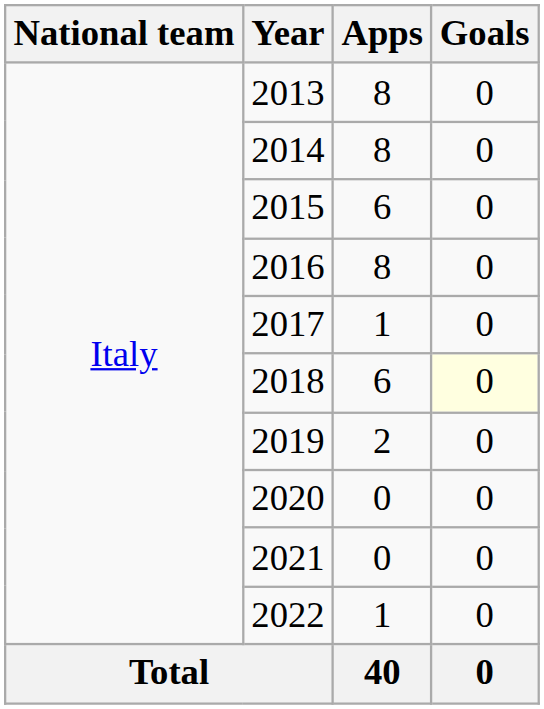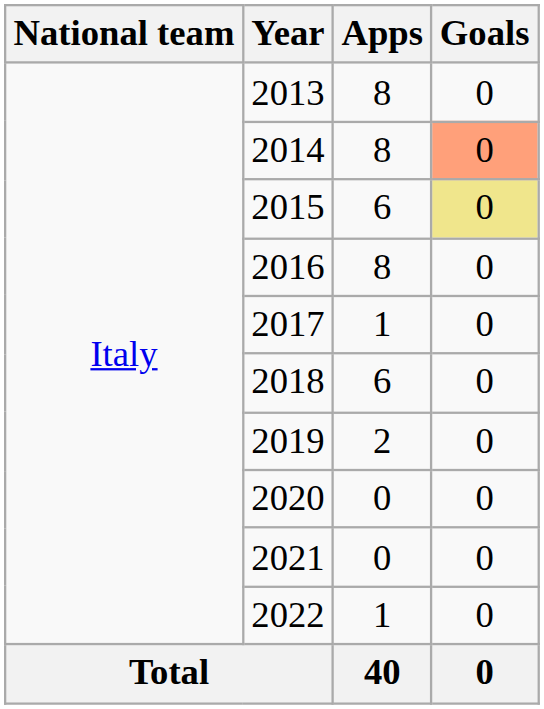2014 | Goals: no background -> lightsalmon background
2015 | Goals: no background -> khaki background
2018 | Goals: lightyellow background -> no background
